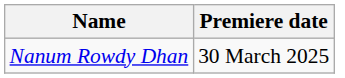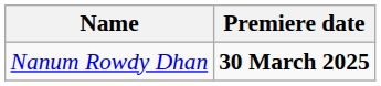Nanum Rowdy Dhan | Premiere date: normal -> bold
